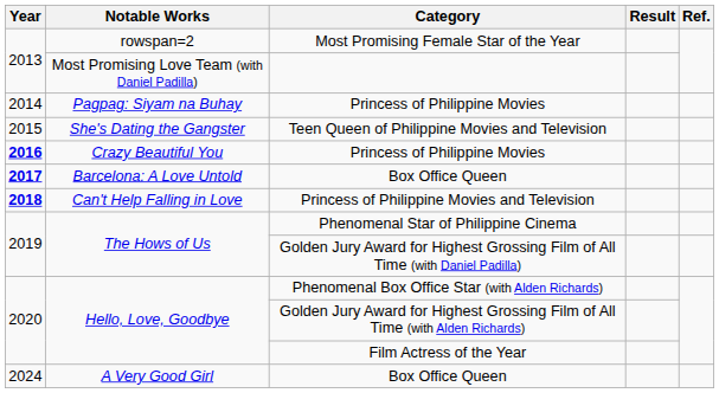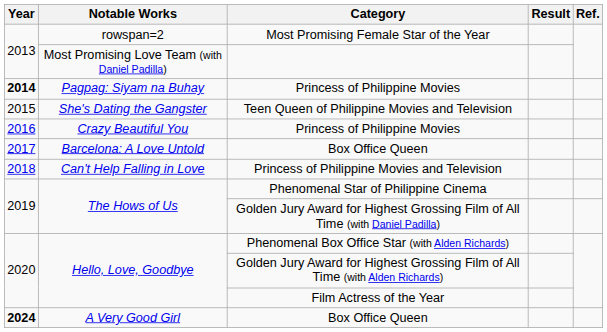Pagpag: Siyam na Buhay / Princess of Philippine Movies | Year: normal -> bold
Crazy Beautiful You / Princess of Philippine Movies | Year: bold -> normal
Barcelona: A Love Untold / Box Office Queen | Year: bold -> normal
Princess of Philippine Movies and Television | Year: bold -> normal
A Very Good Girl / Box Office Queen | Year: normal -> bold
